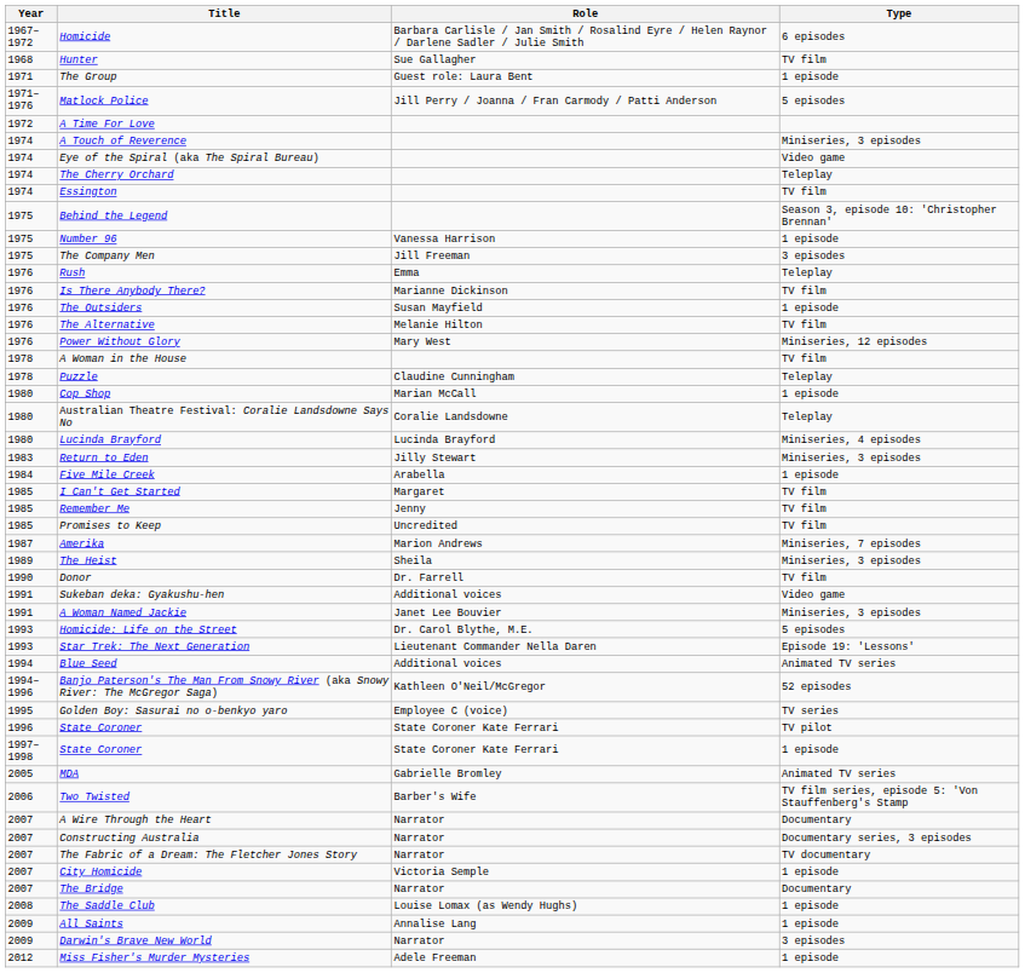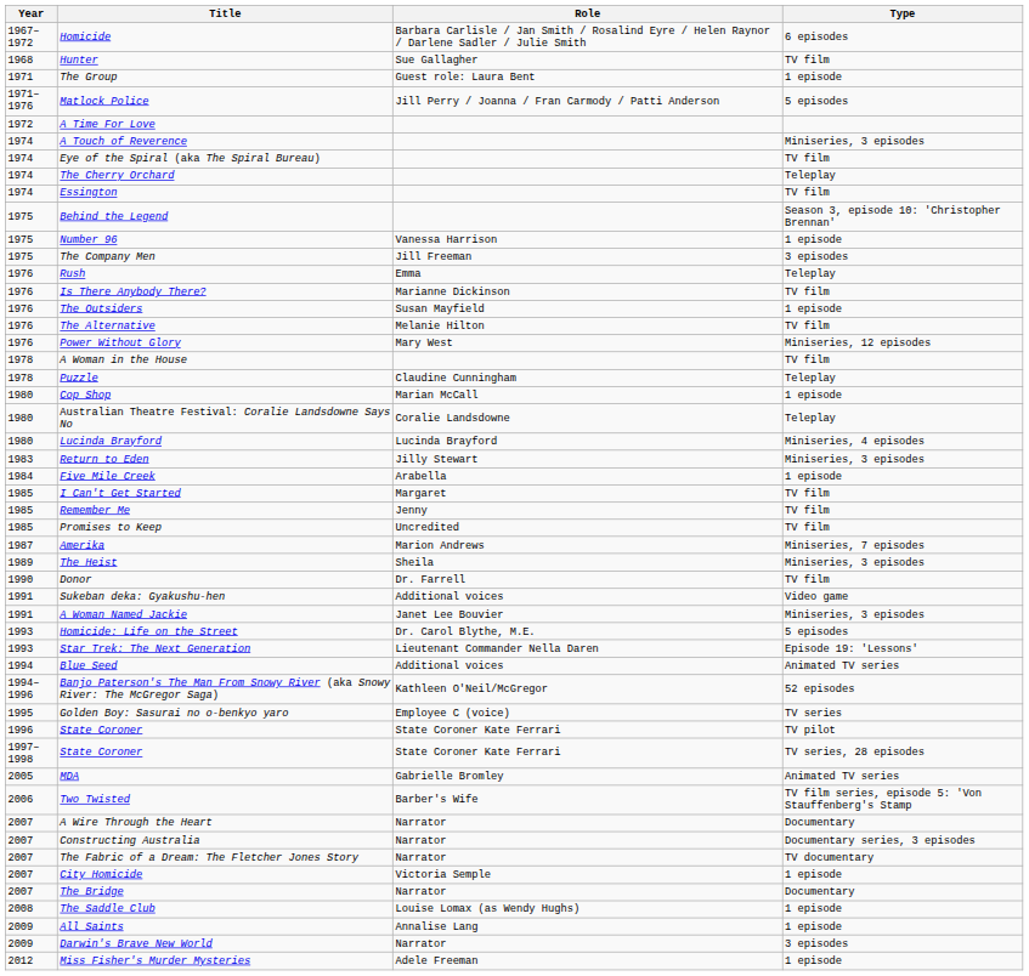Eye of the Spiral (aka The Spiral Bureau) | Type: Video game -> TV film
1997–1998 / State Coroner | Type: 1 episode -> TV series, 28 episodes
